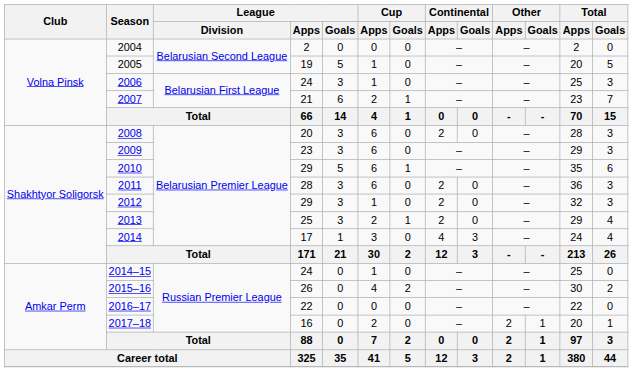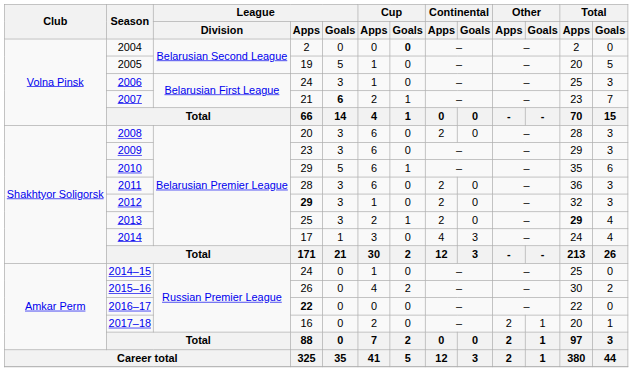2004 | Cup / Goals: normal -> bold
2007 | League / Goals: normal -> bold
2012 | League / Apps: normal -> bold
2013 | Total / Apps: normal -> bold
2016–17 | League / Apps: normal -> bold
